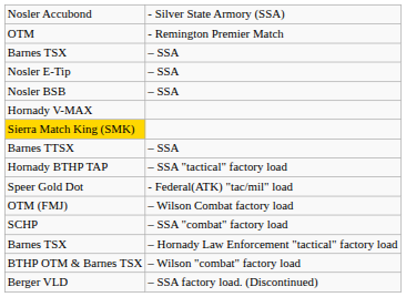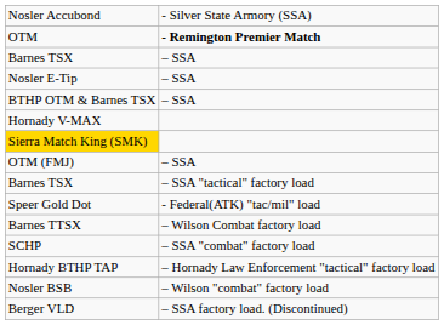row 2 | column 2: normal -> bold
row 5 | column 1: Nosler BSB -> BTHP OTM & Barnes TSX
row 8 | column 1: Barnes TTSX -> OTM (FMJ)
row 9 | column 1: Hornady BTHP TAP -> Barnes TSX
row 11 | column 1: OTM (FMJ) -> Barnes TTSX
row 13 | column 1: Barnes TSX -> Hornady BTHP TAP
row 14 | column 1: BTHP OTM & Barnes TSX -> Nosler BSB
